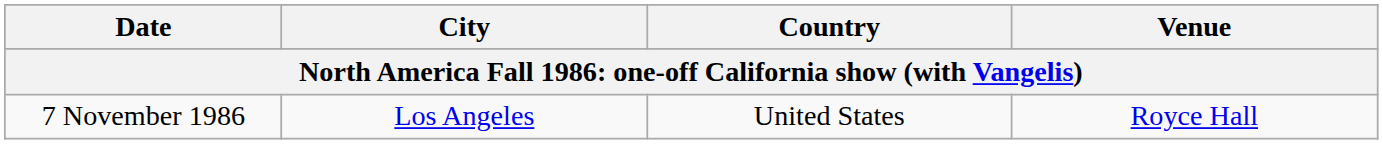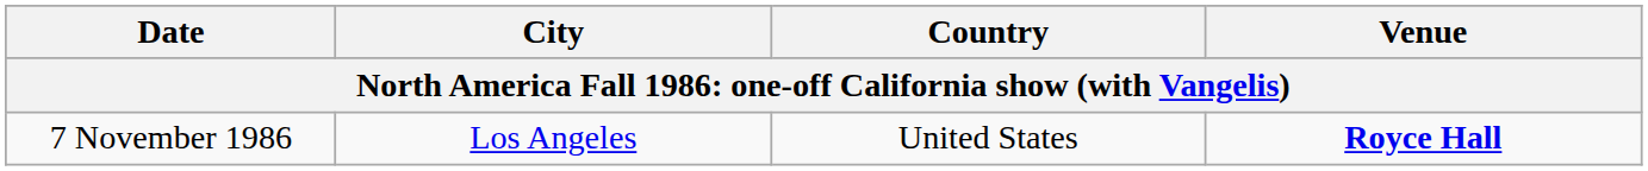7 November 1986 | Venue: normal -> bold
